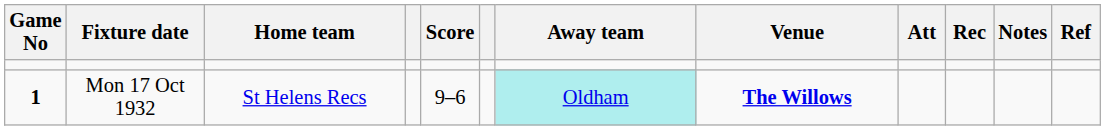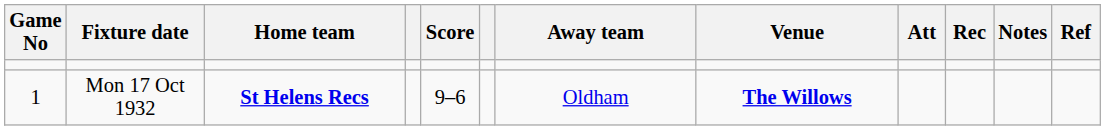Mon 17 Oct 1932 | Game No: bold -> normal
Mon 17 Oct 1932 | Home team: normal -> bold
Mon 17 Oct 1932 | Away team: paleturquoise background -> no background
